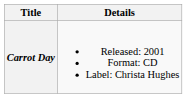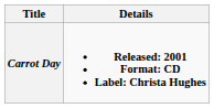Carrot Day | Details: normal -> bold
